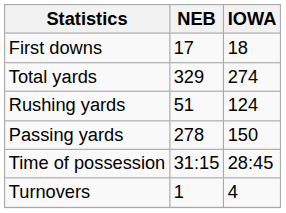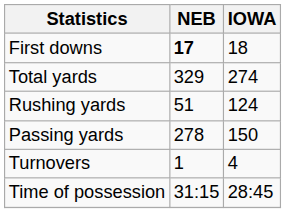First downs | NEB: normal -> bold
rows swapped: Turnovers <-> Time of possession
